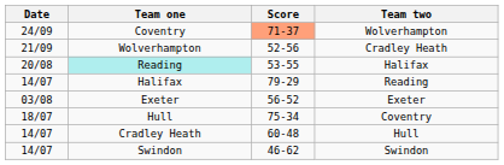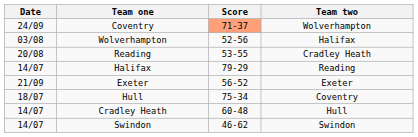row 3 | Date: 21/09 -> 03/08
row 3 | Team two: Cradley Heath -> Halifax
row 4 | Team one: paleturquoise background -> no background
row 4 | Team two: Halifax -> Cradley Heath
row 6 | Date: 03/08 -> 21/09
